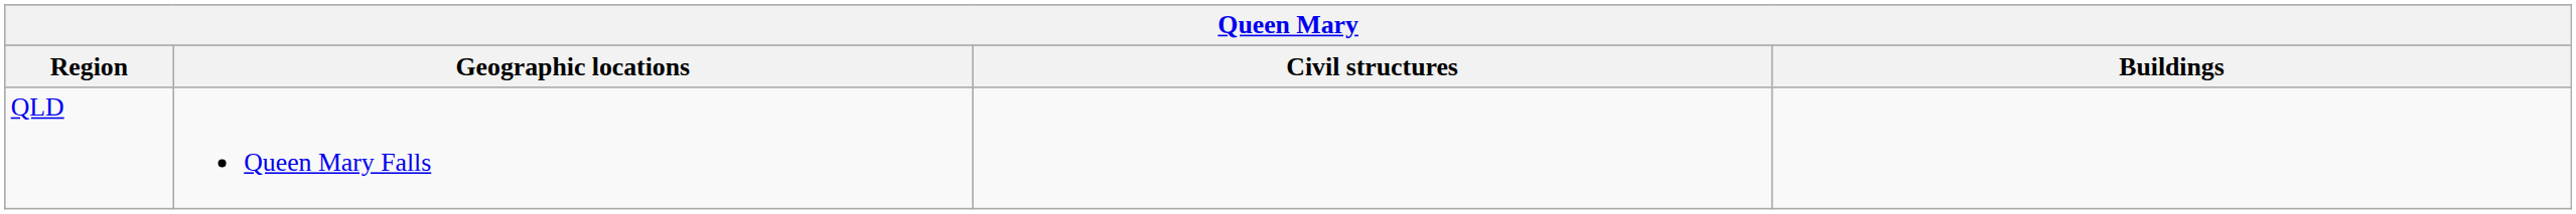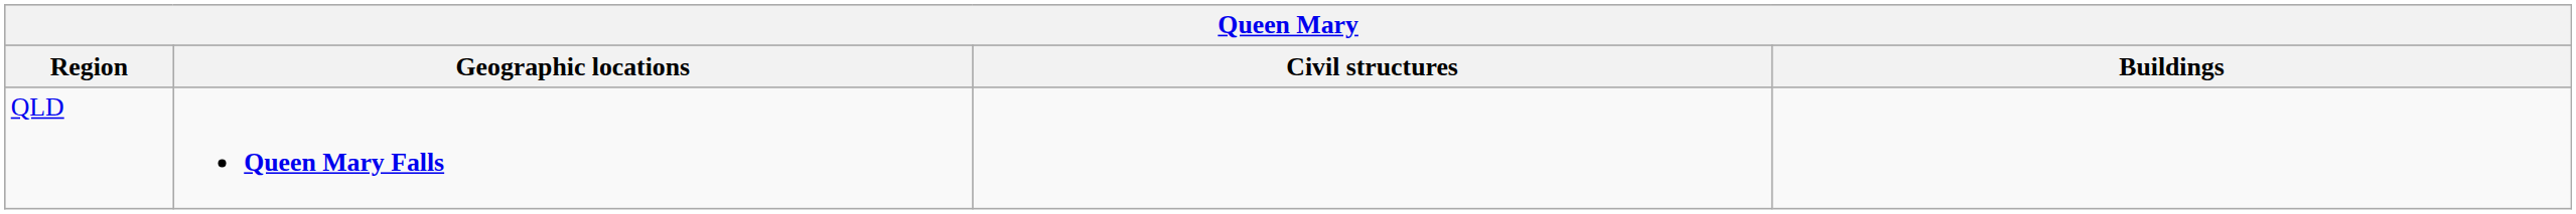QLD | Geographic locations: normal -> bold
